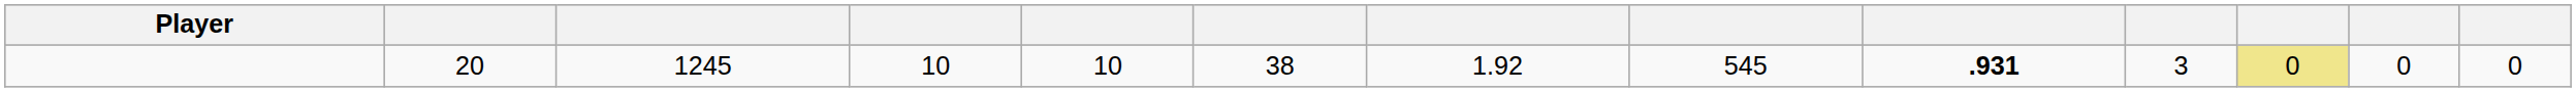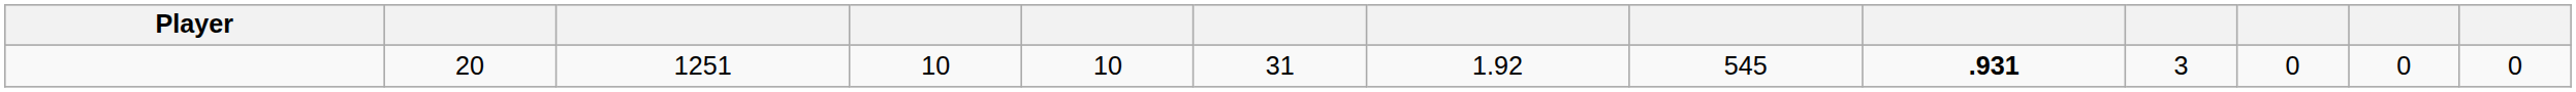row 2 | column 3: 1245 -> 1251
row 2 | column 6: 38 -> 31
row 2 | column 11: khaki background -> no background
